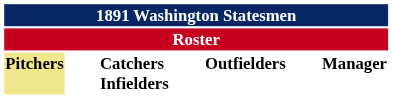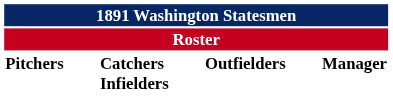Pitchers | column 1: khaki background -> no background
